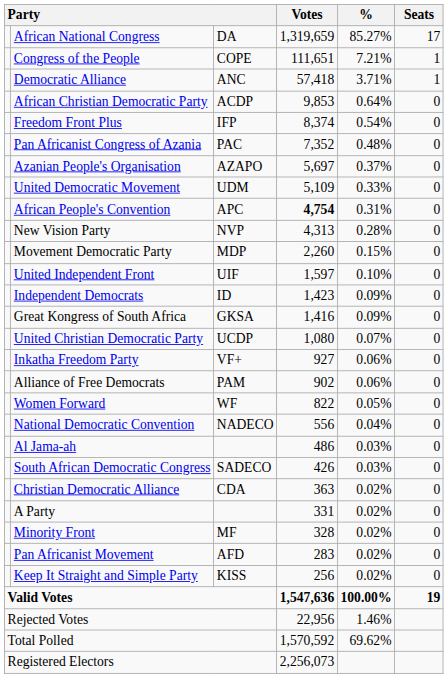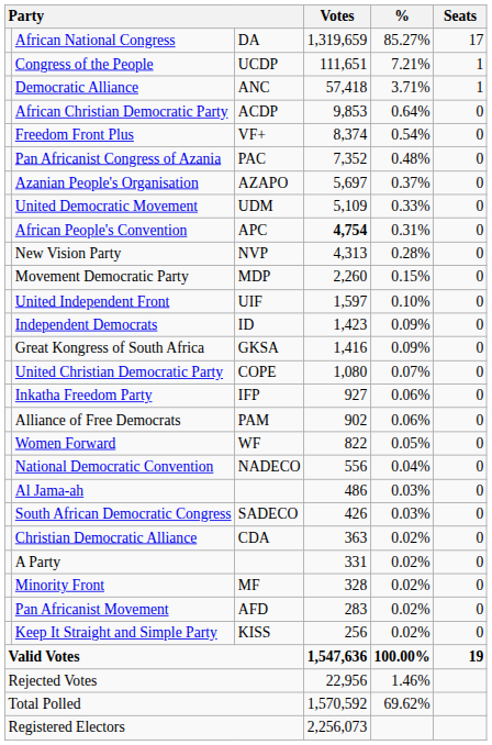Congress of the People | column 3: COPE -> UCDP
Freedom Front Plus | column 3: IFP -> VF+
United Christian Democratic Party | column 3: UCDP -> COPE
Inkatha Freedom Party | column 3: VF+ -> IFP
